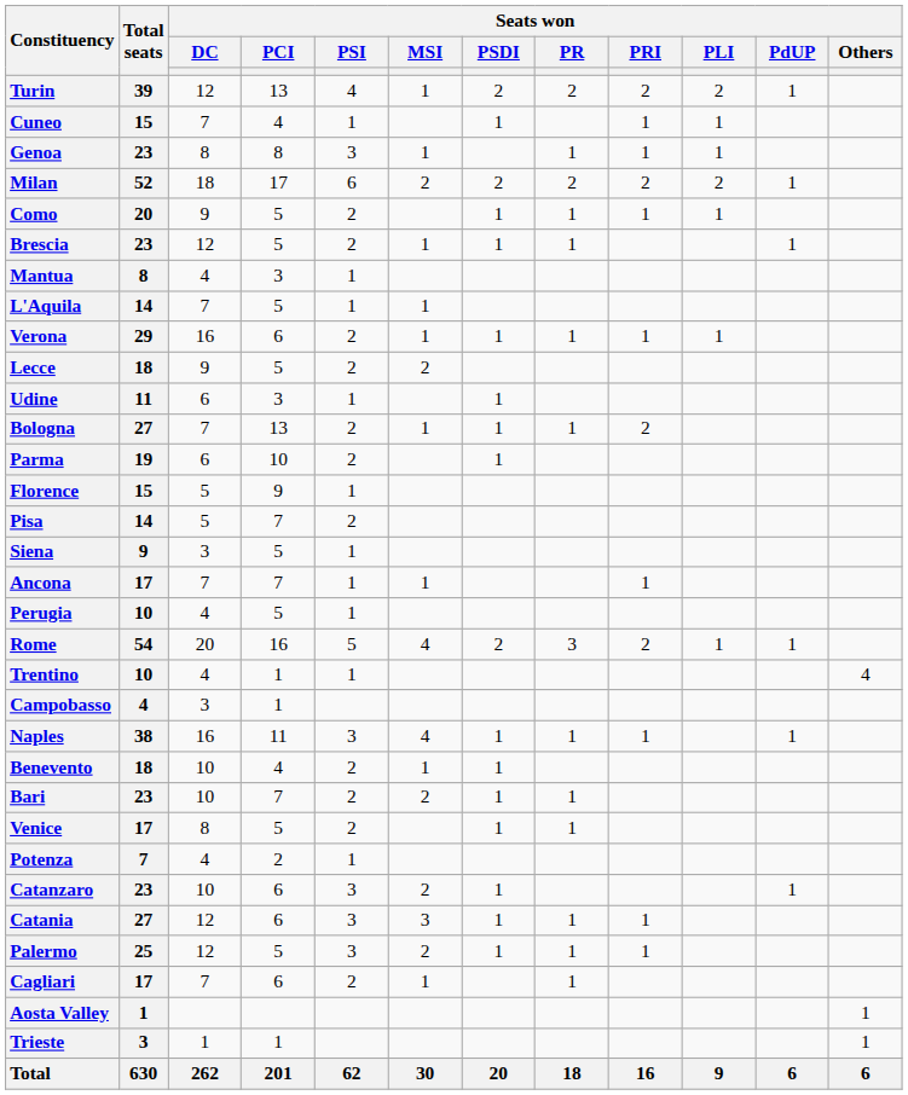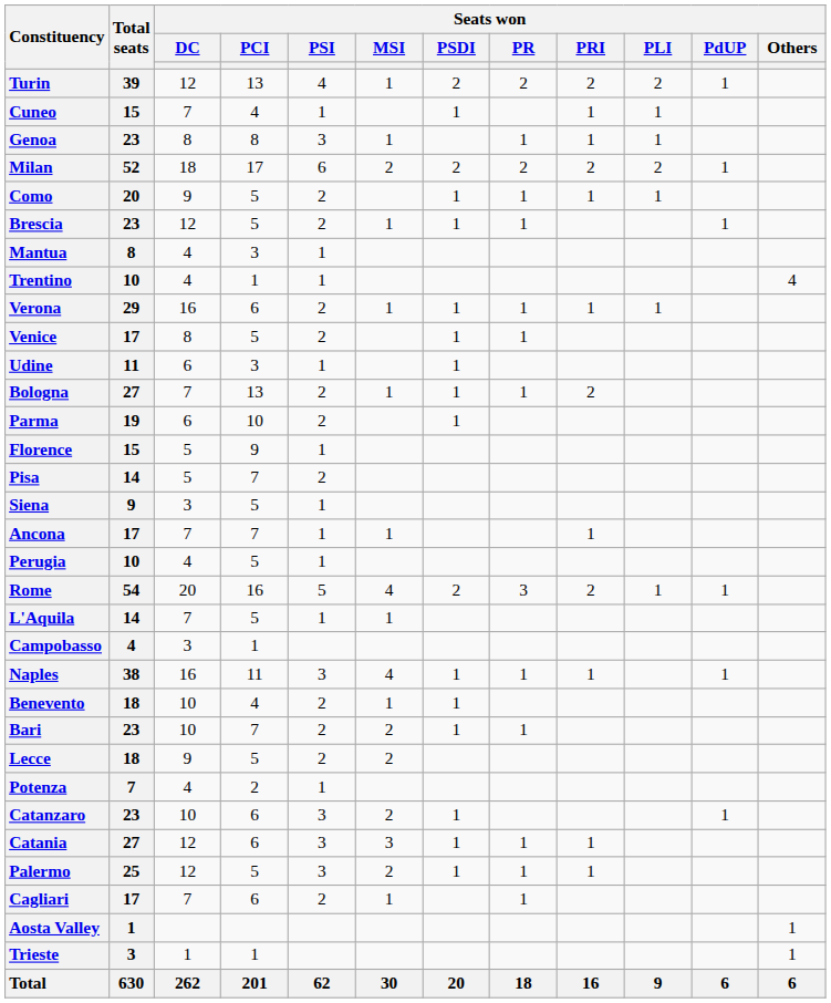rows swapped: Trentino <-> L'Aquila
rows swapped: Venice <-> Lecce
